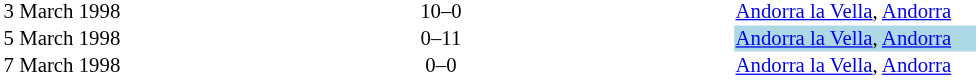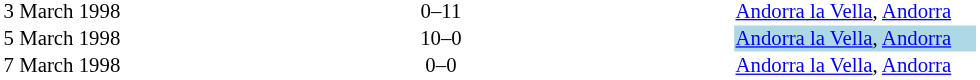3 March 1998 | column 2: 10–0 -> 0–11
5 March 1998 | column 2: 0–11 -> 10–0
